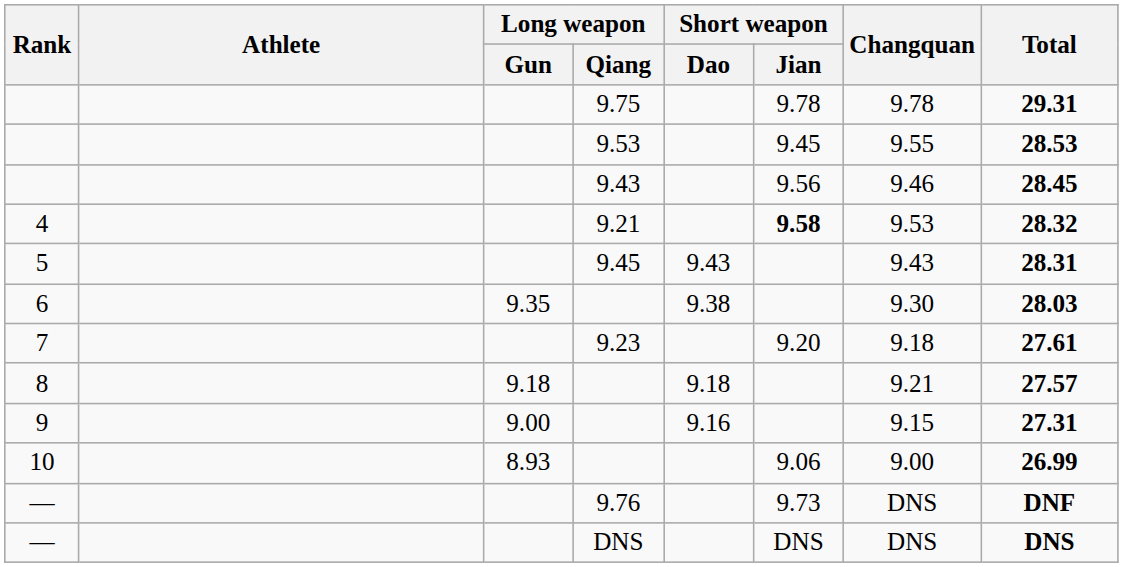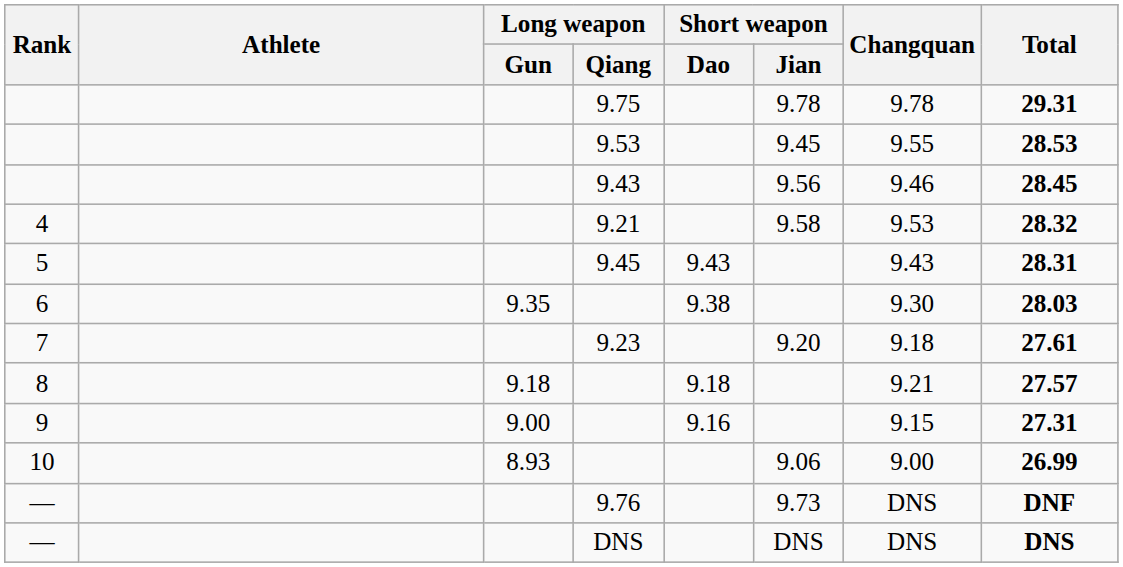4 | Short weapon / Jian: bold -> normal
